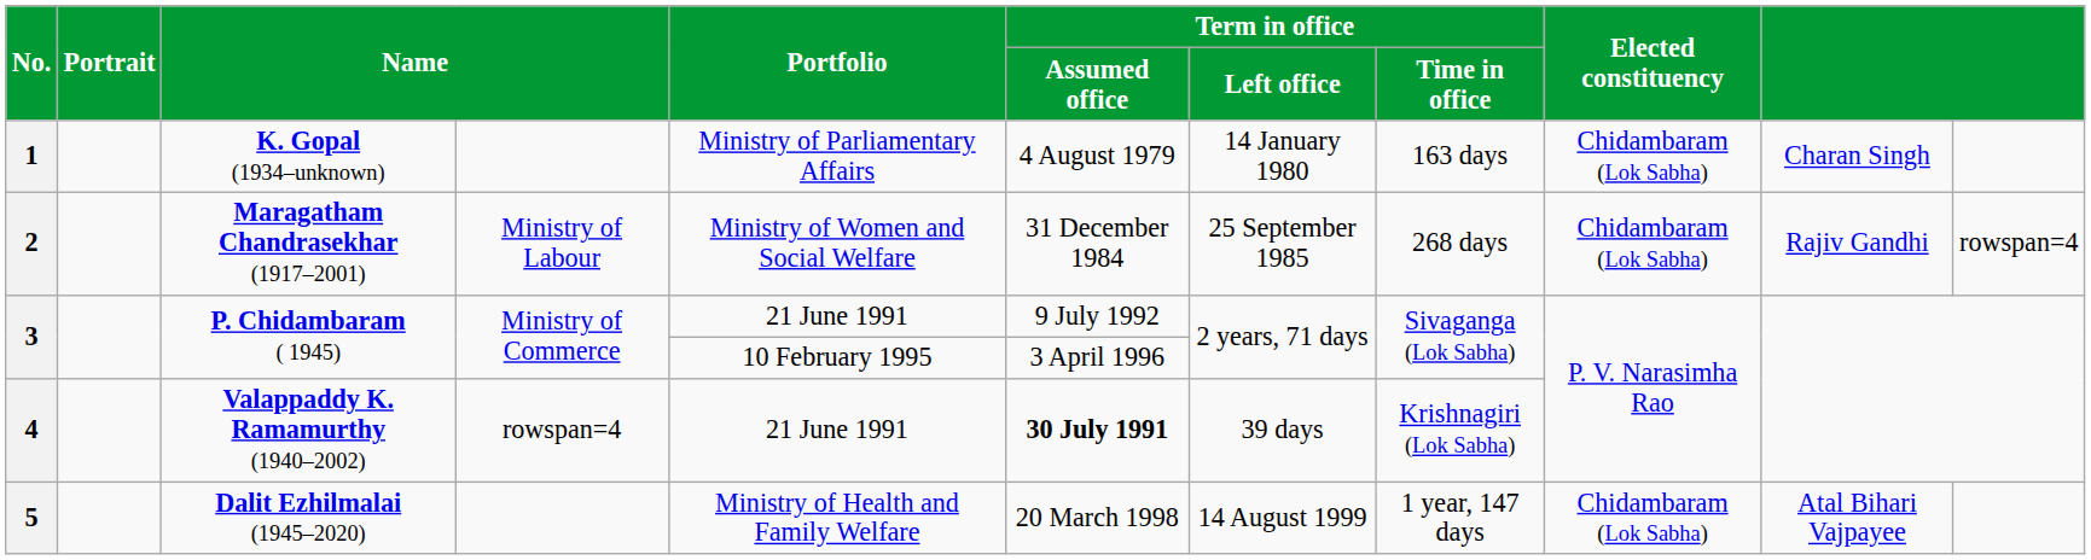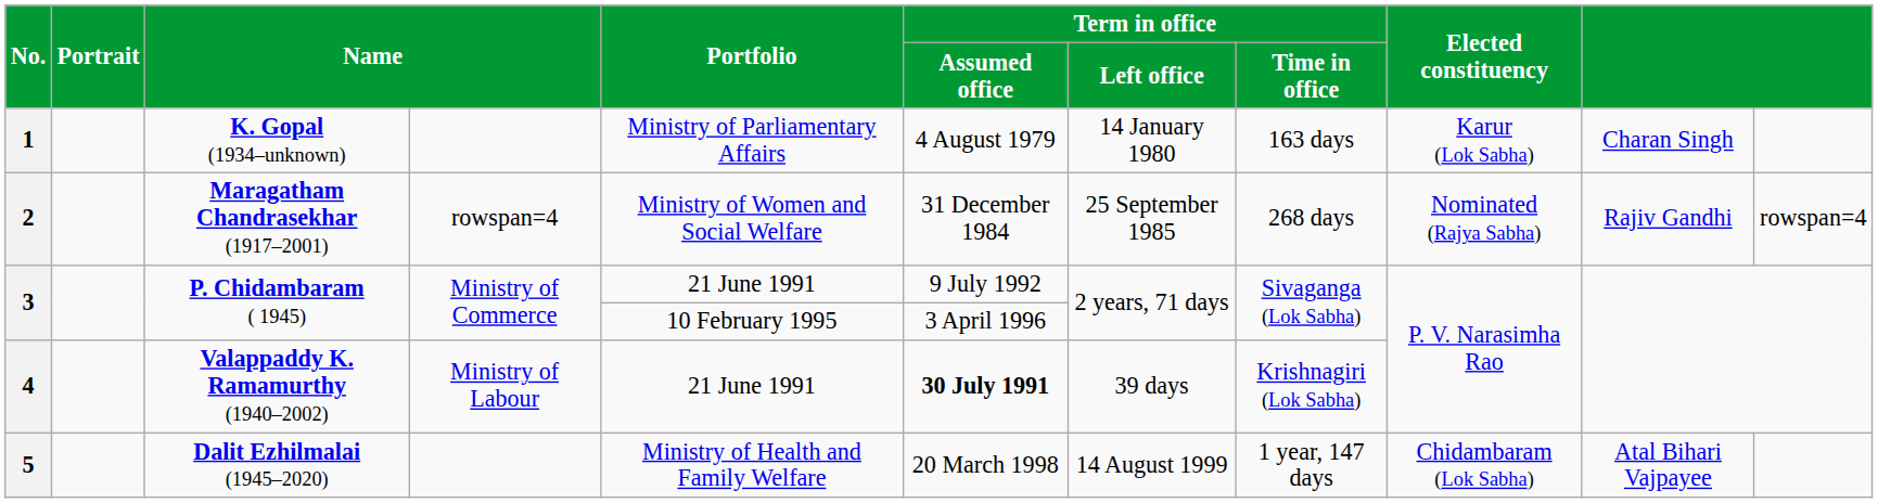1 | Elected constituency: Chidambaram (Lok Sabha) -> Karur (Lok Sabha)
2 | column 4: Ministry of Labour -> rowspan=4
2 | Elected constituency: Chidambaram (Lok Sabha) -> Nominated (Rajya Sabha)
4 | column 4: rowspan=4 -> Ministry of Labour
